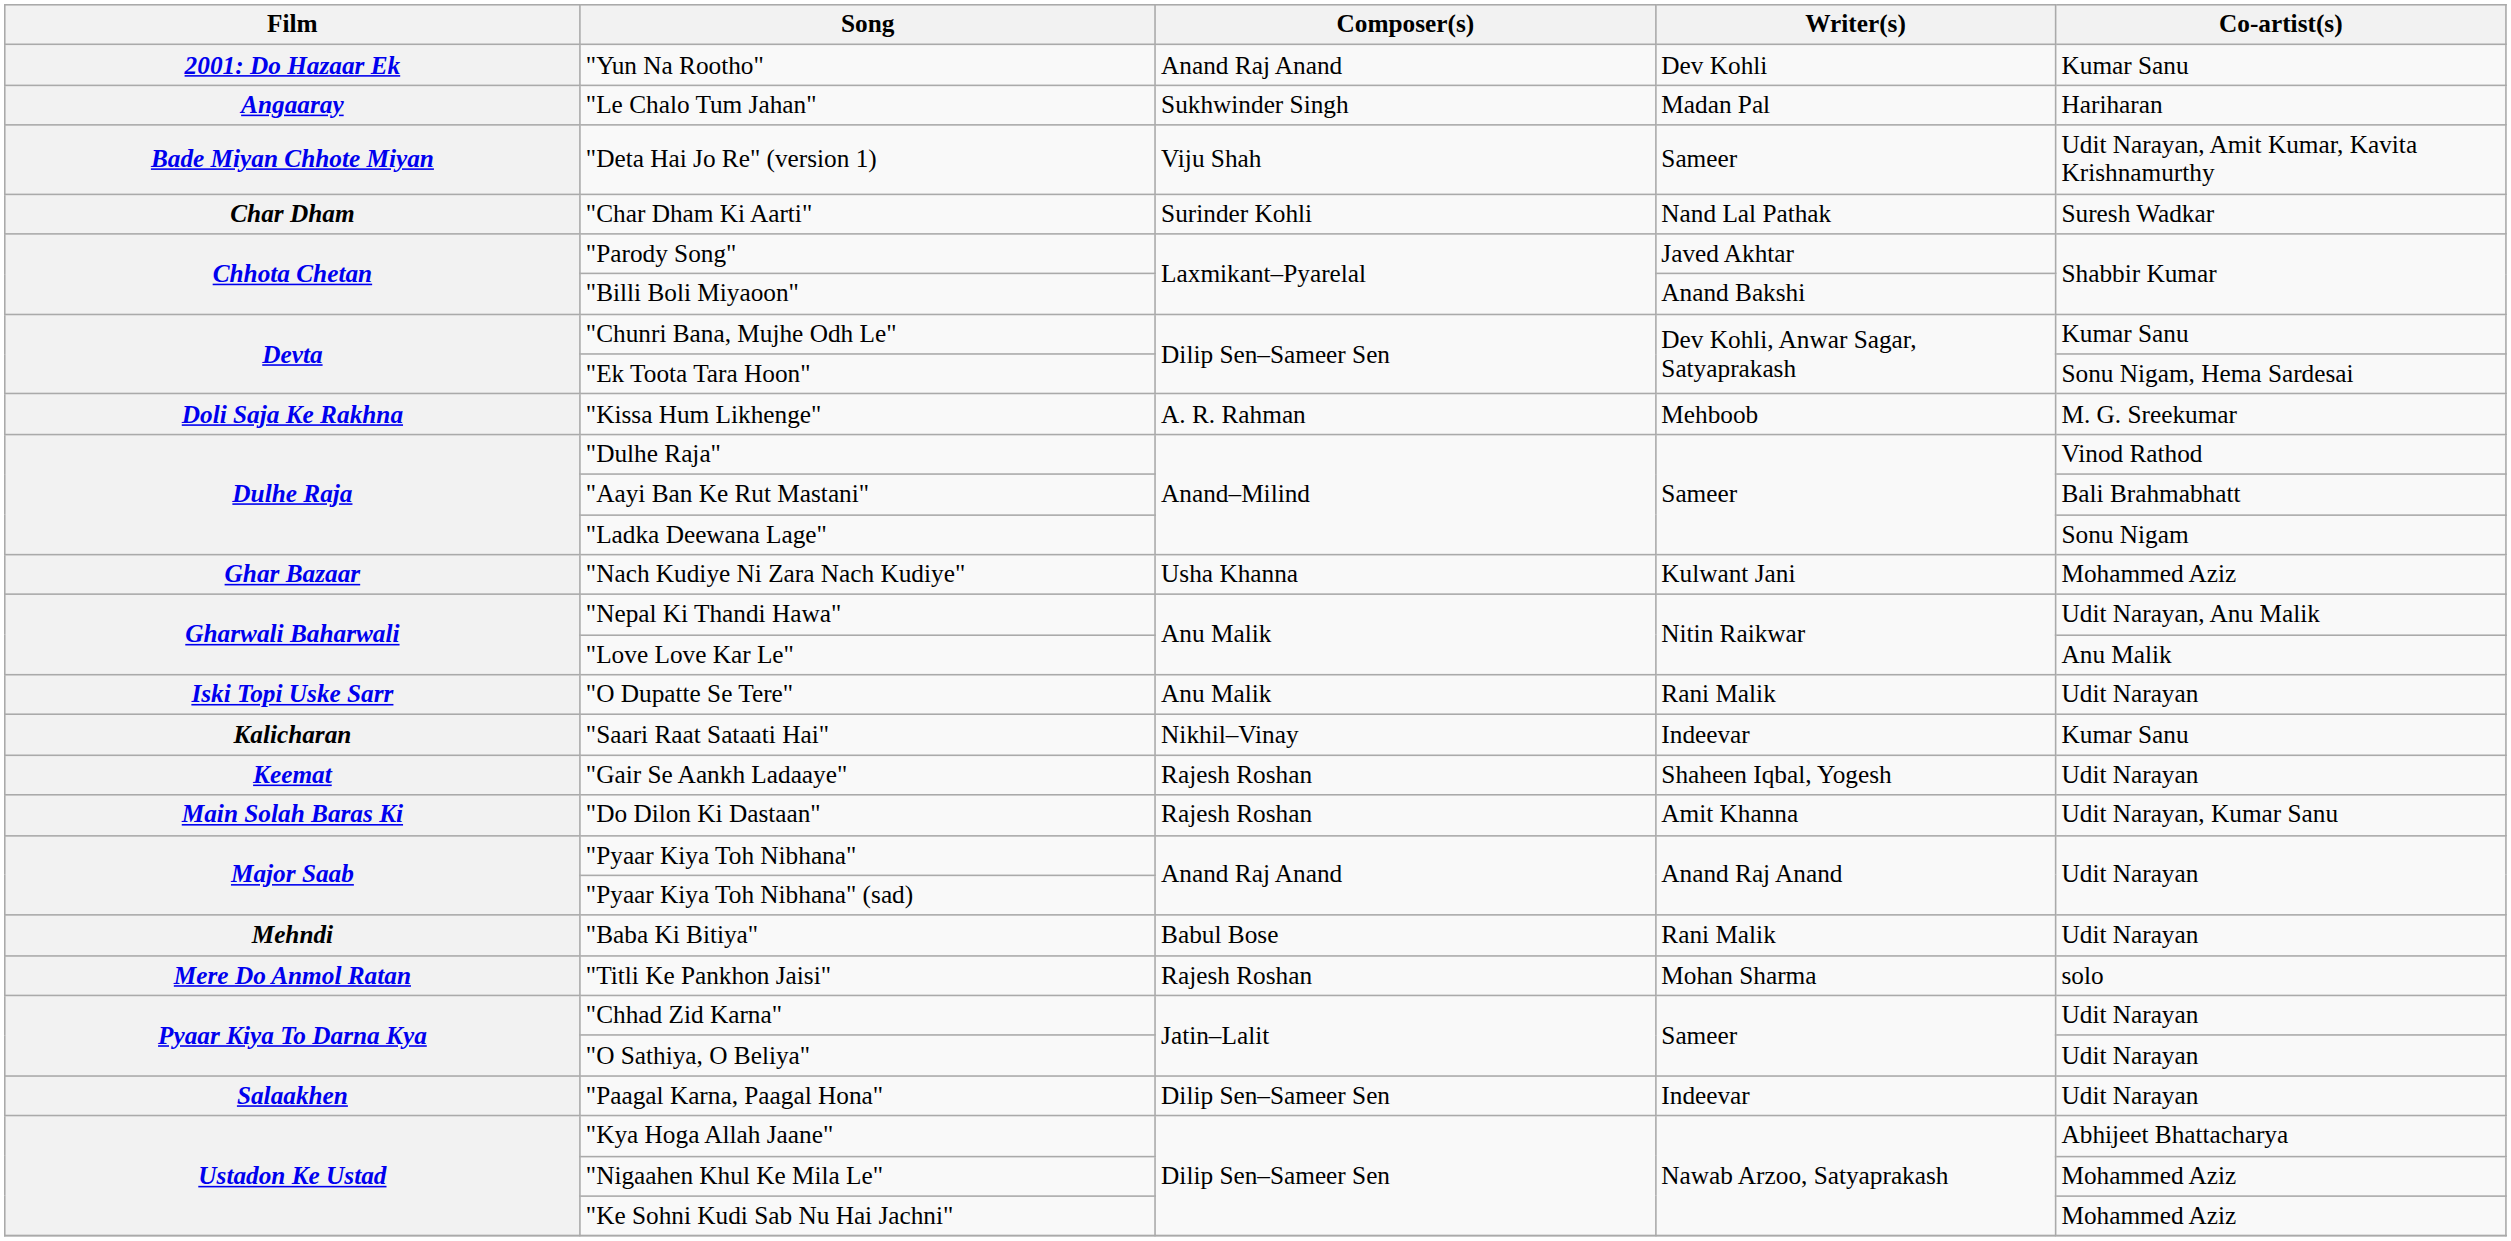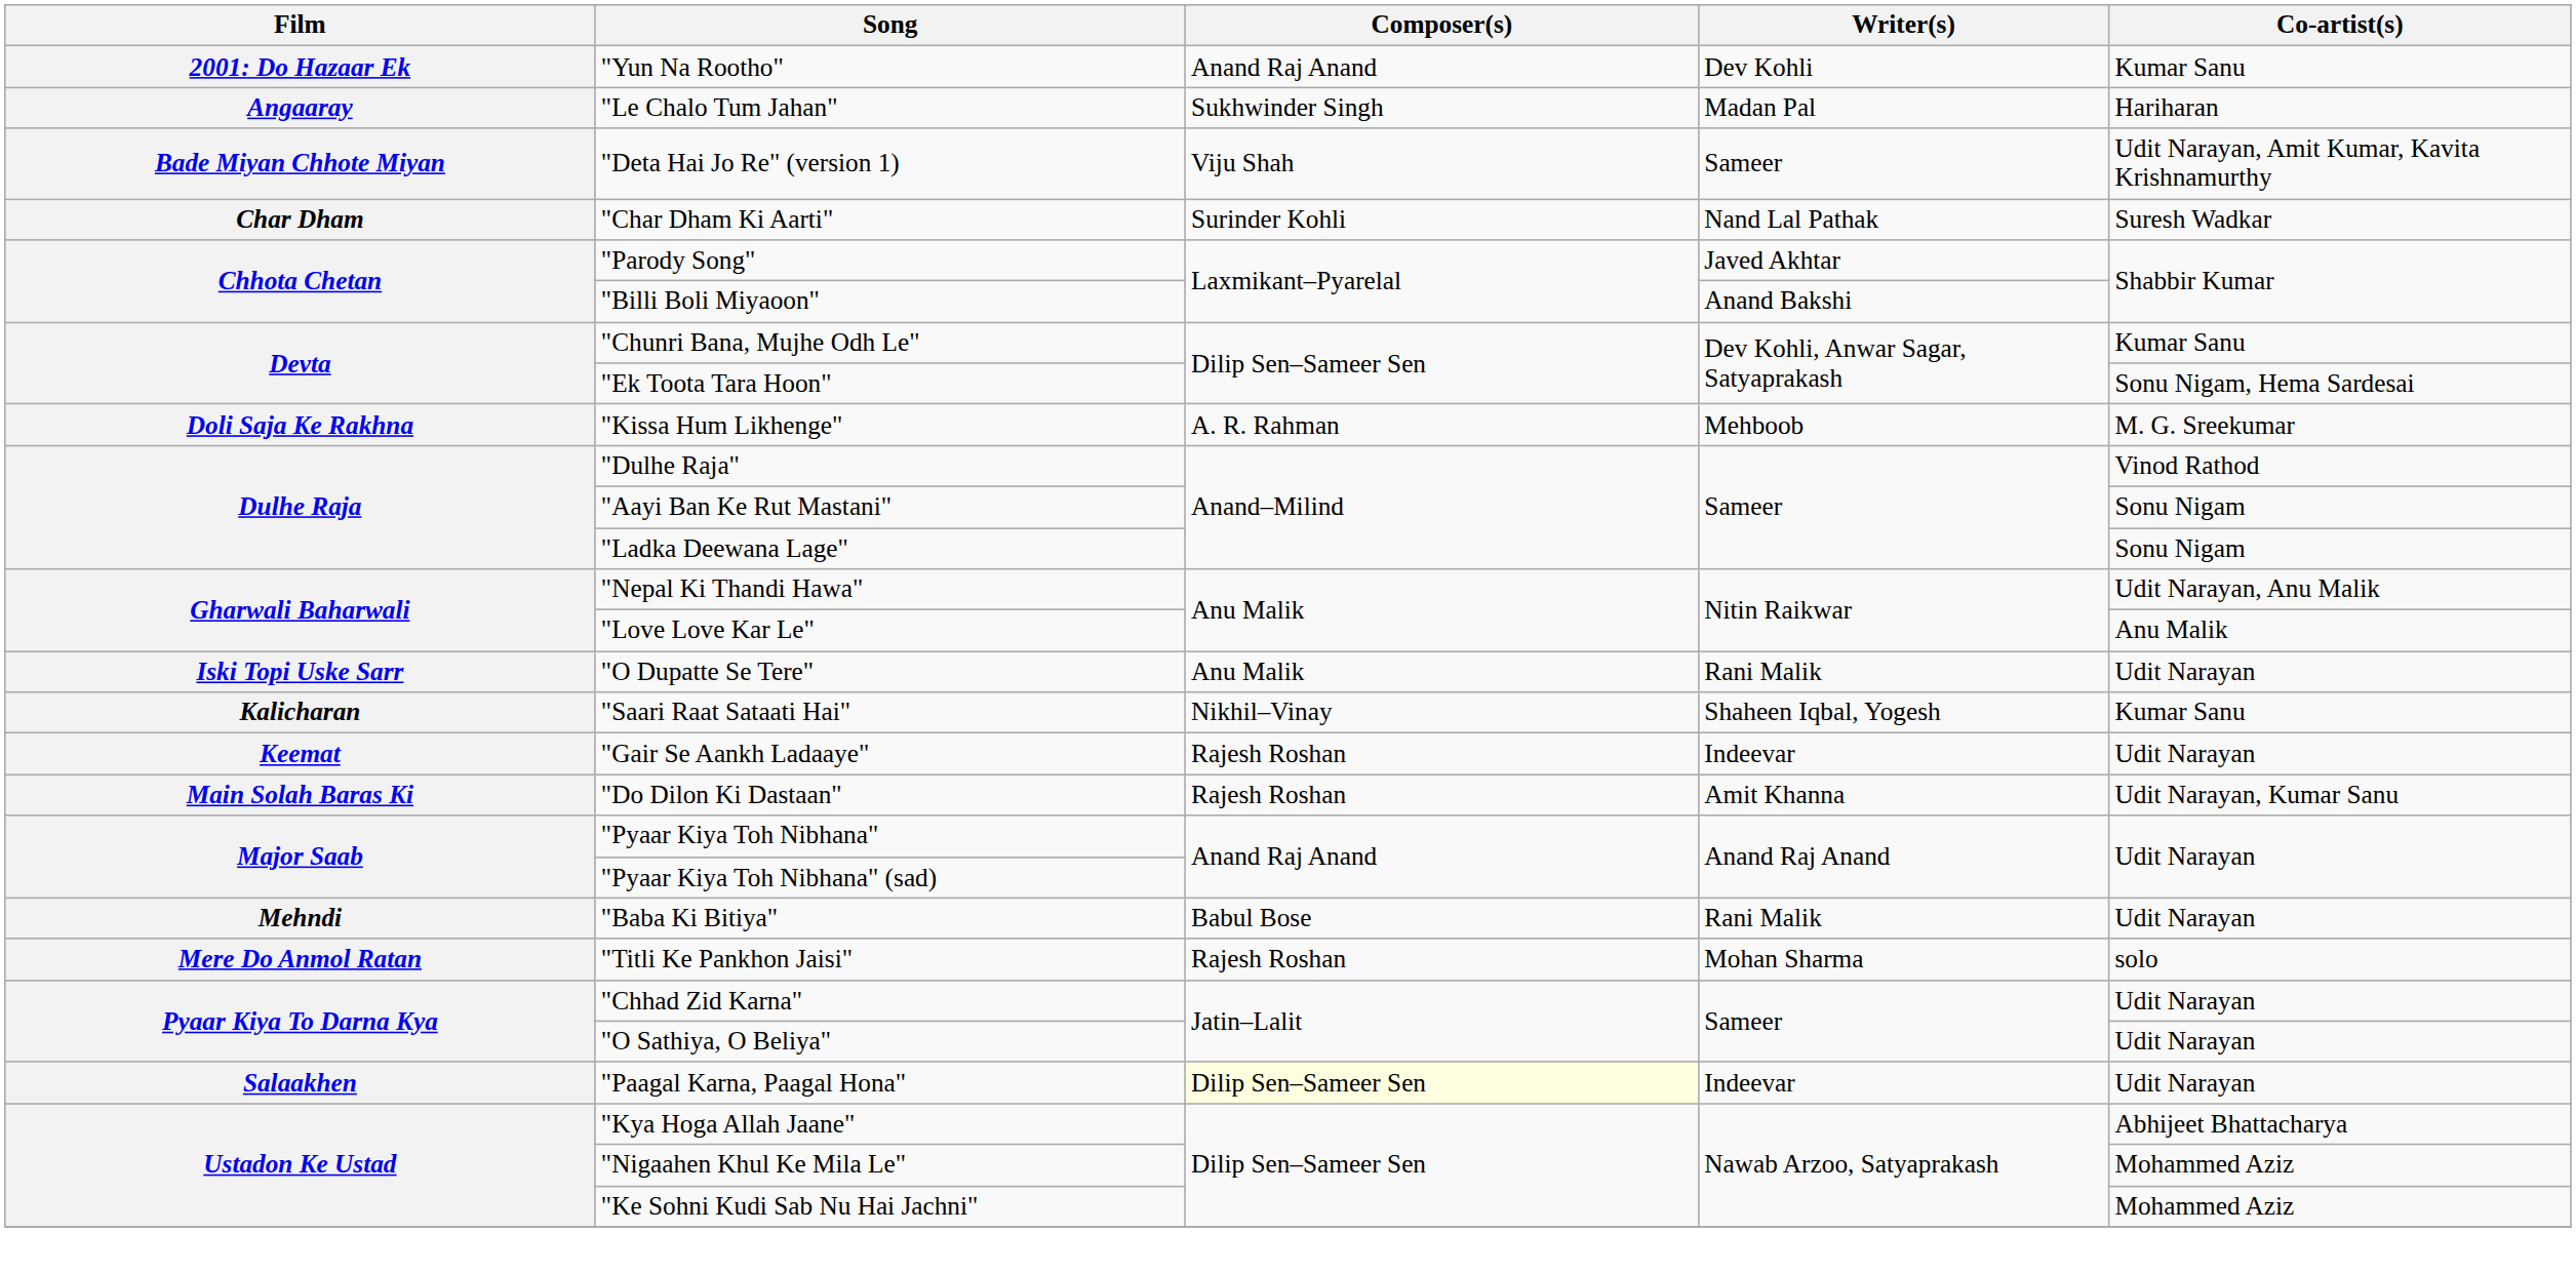"Aayi Ban Ke Rut Mastani" | Co-artist(s): Bali Brahmabhatt -> Sonu Nigam
- row: Ghar Bazaar | "Nach Kudiye Ni Zara Nach Kudiye" | Usha Khanna | Kulwant Jani | Mohammed Aziz
"Saari Raat Sataati Hai" | Writer(s): Indeevar -> Shaheen Iqbal, Yogesh
"Gair Se Aankh Ladaaye" | Writer(s): Shaheen Iqbal, Yogesh -> Indeevar
"Paagal Karna, Paagal Hona" | Composer(s): no background -> lightyellow background
